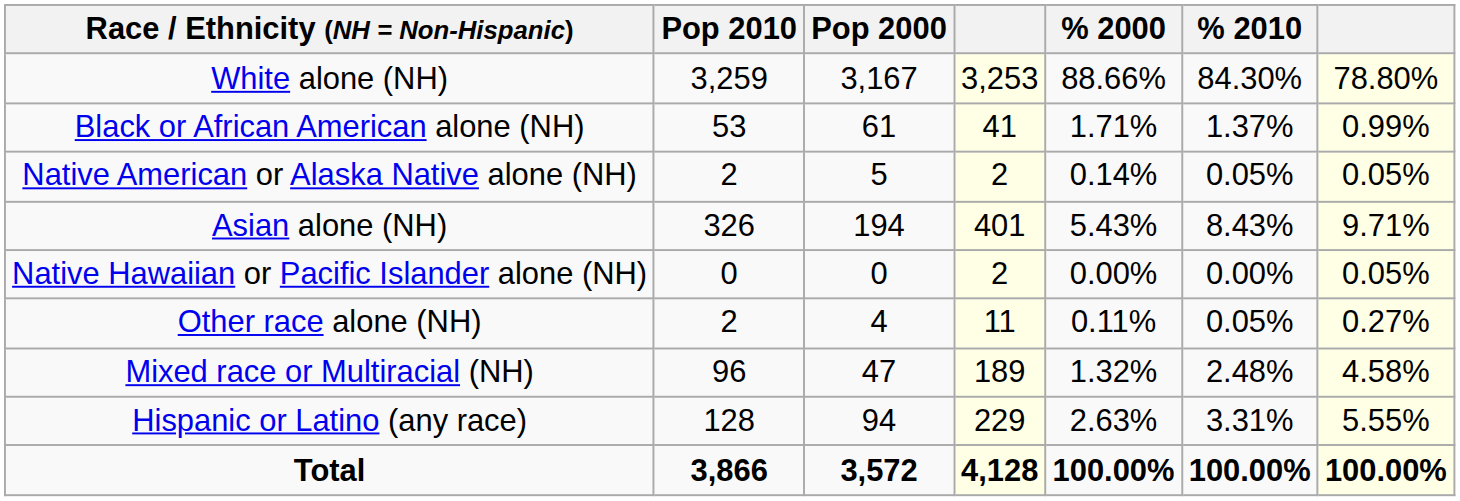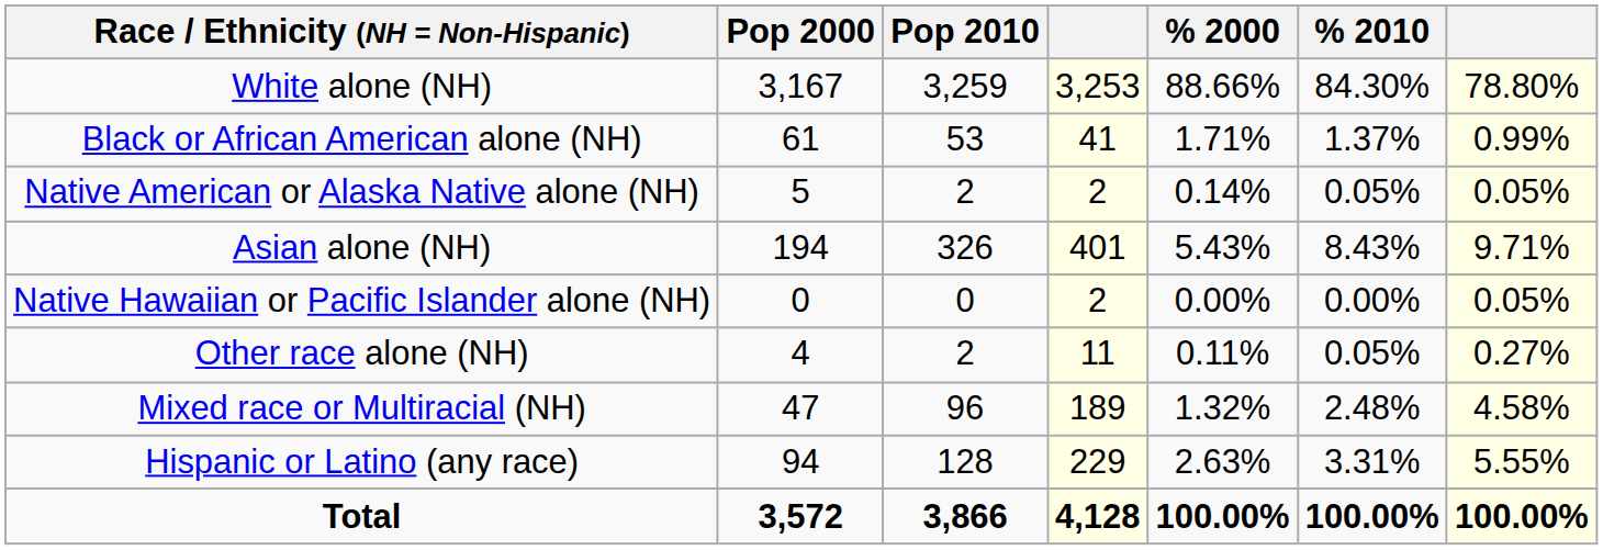columns swapped: Pop 2000 <-> Pop 2010
